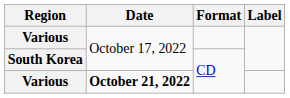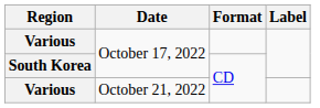Various / October 21, 2022 | Date: bold -> normal
